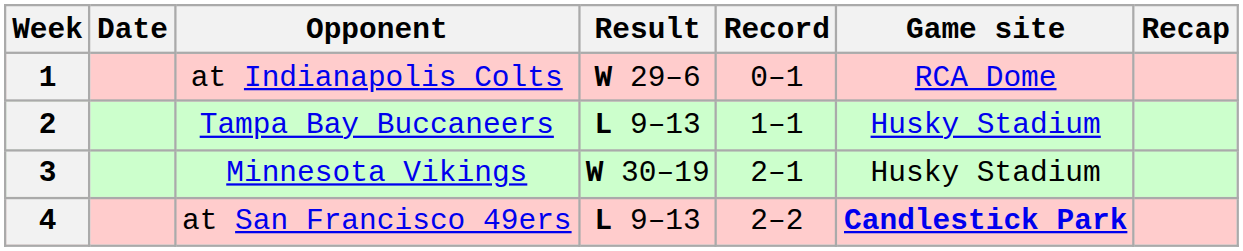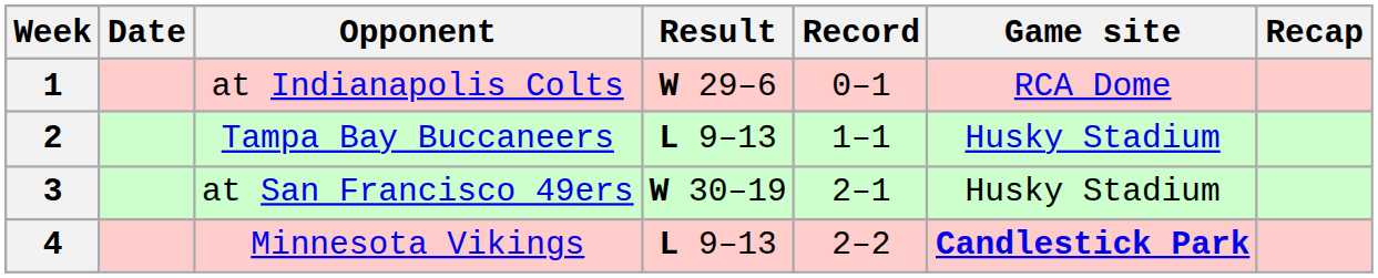3 | Opponent: Minnesota Vikings -> at San Francisco 49ers
4 | Opponent: at San Francisco 49ers -> Minnesota Vikings
